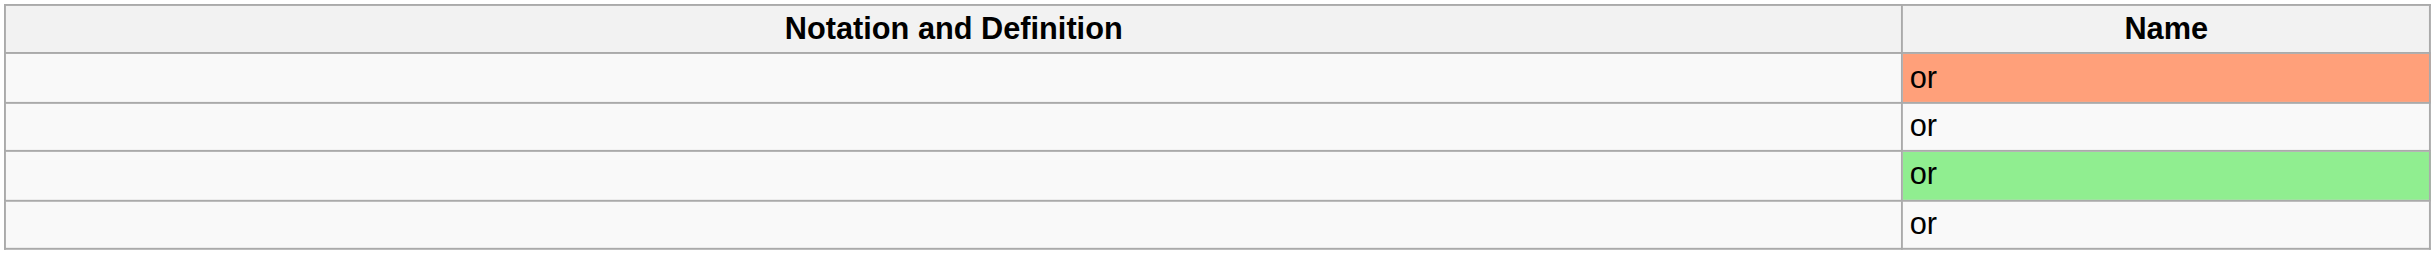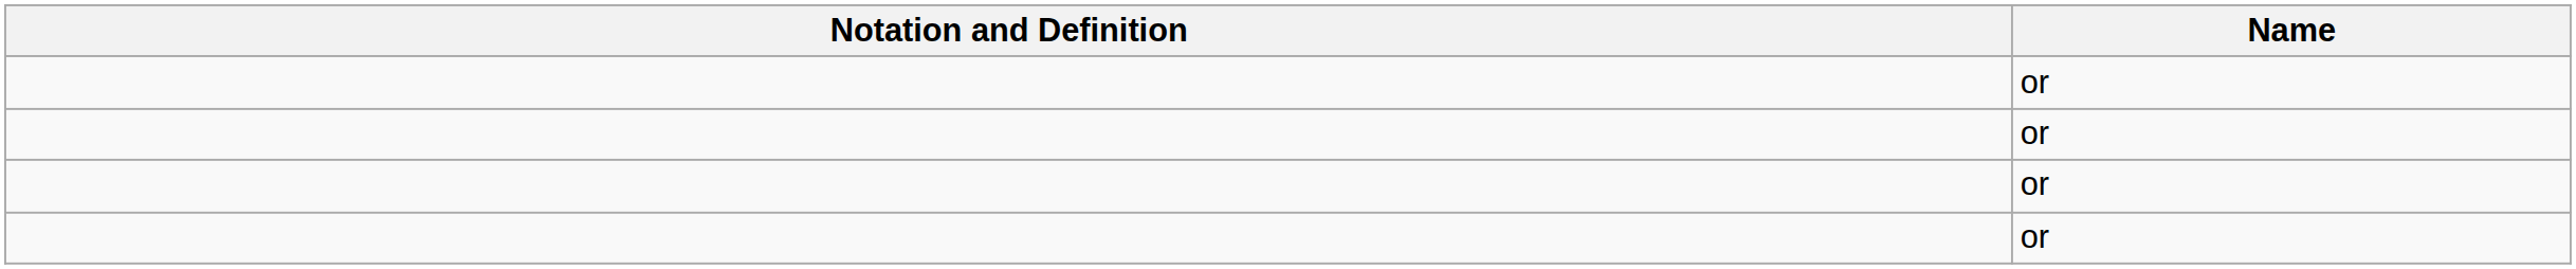row 2 | Name: lightsalmon background -> no background
row 4 | Name: lightgreen background -> no background
